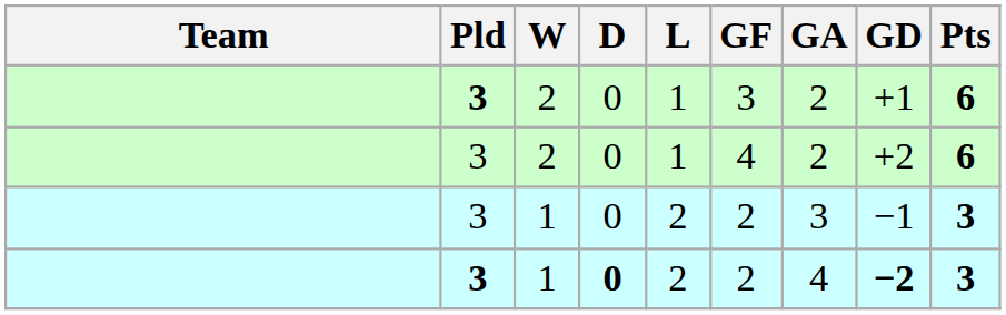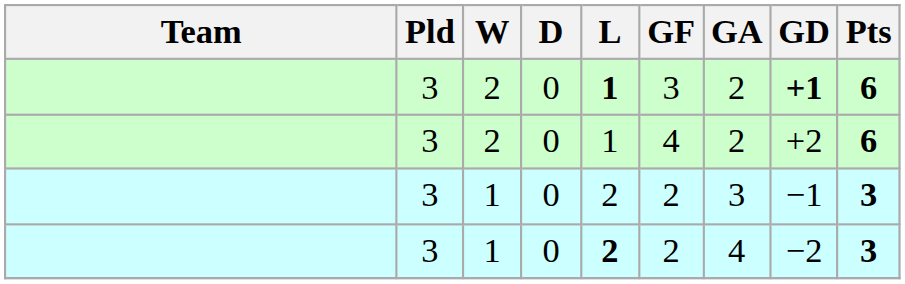row 2 | Pld: bold -> normal
row 2 | L: normal -> bold
row 2 | GD: normal -> bold
row 5 | Pld: bold -> normal
row 5 | D: bold -> normal
row 5 | L: normal -> bold
row 5 | GD: bold -> normal
